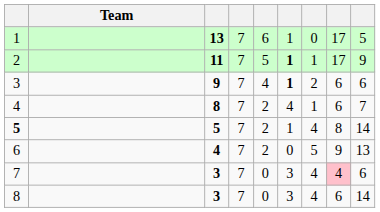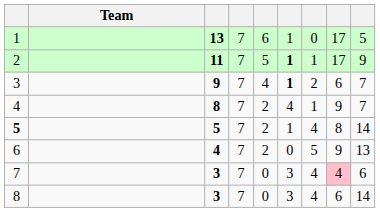row 4 | column 9: 6 -> 7
row 5 | column 8: 6 -> 9
